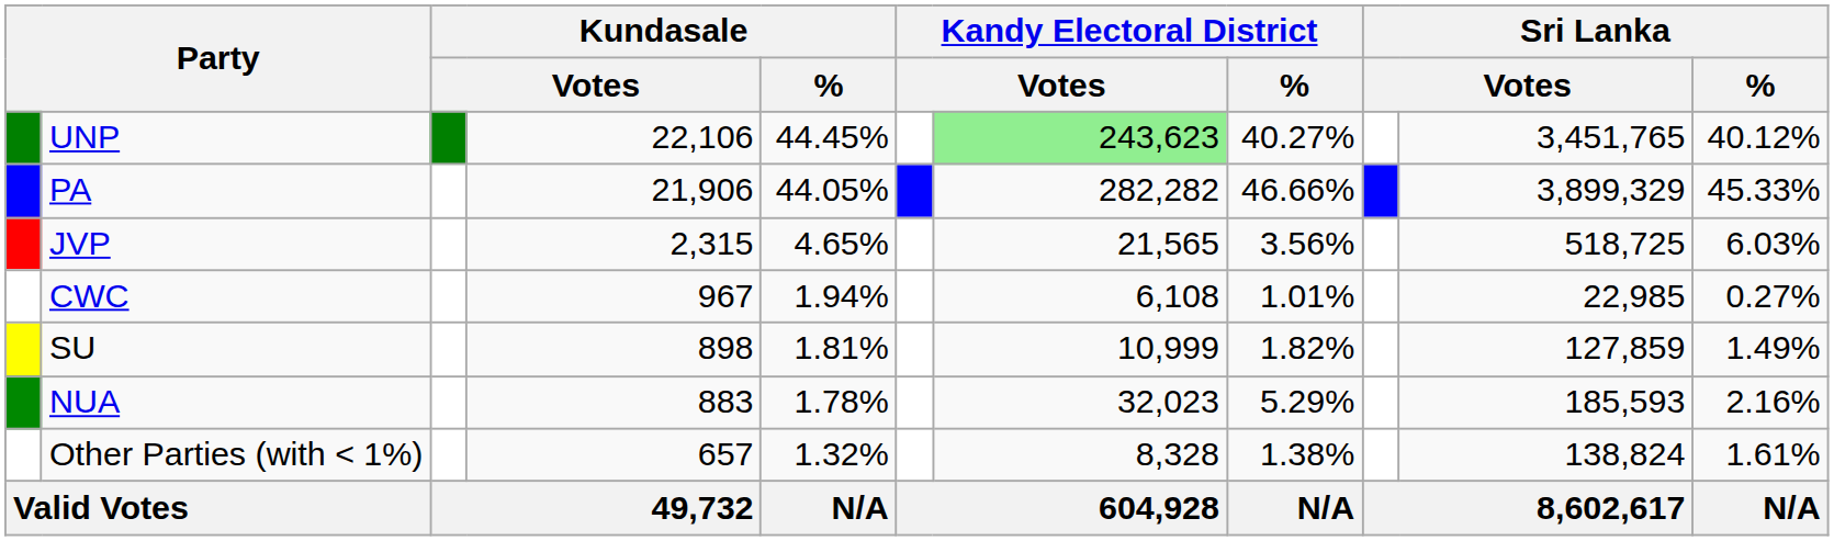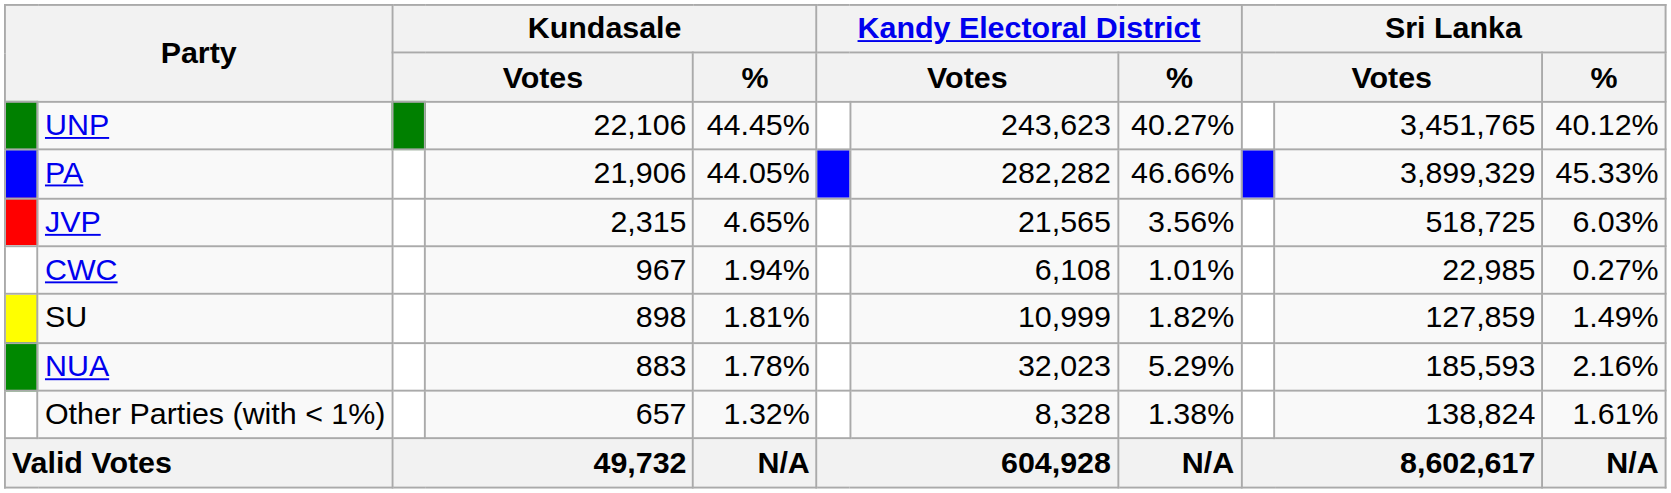UNP | column 7: lightgreen background -> no background
